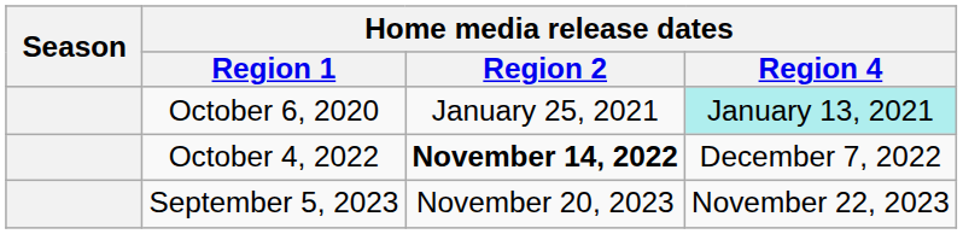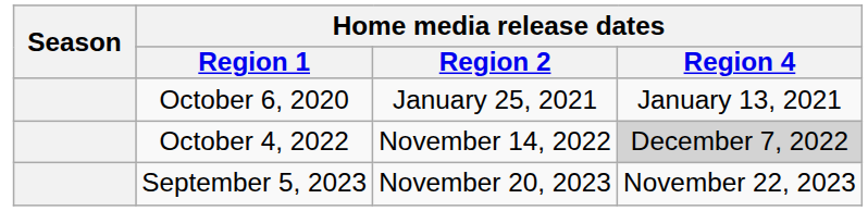October 6, 2020 | Home media release dates / Region 4: paleturquoise background -> no background
October 4, 2022 | Home media release dates / Region 2: bold -> normal
October 4, 2022 | Home media release dates / Region 4: no background -> lightgrey background
